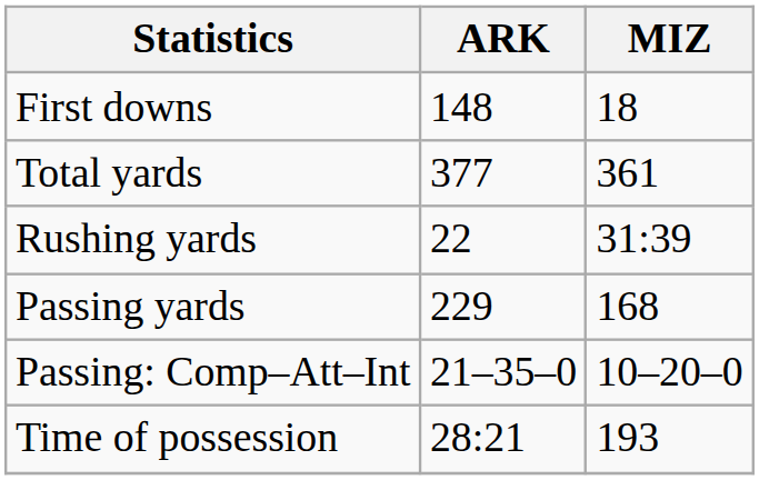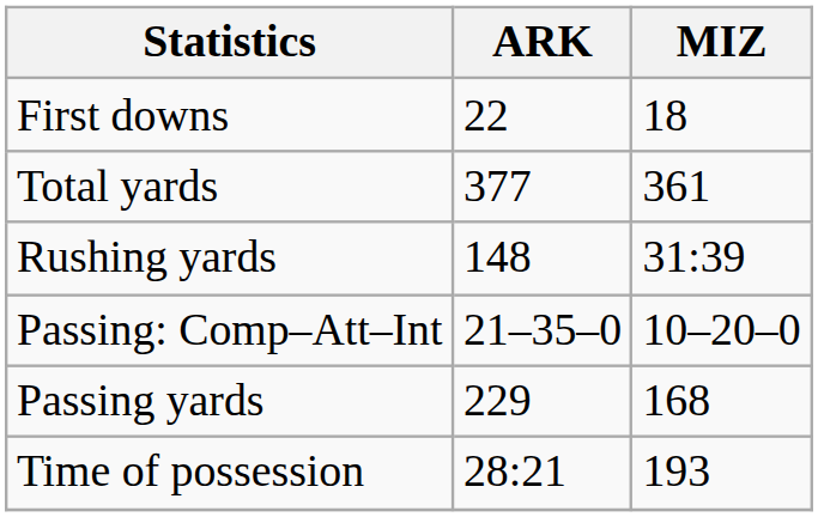First downs | ARK: 148 -> 22
Rushing yards | ARK: 22 -> 148
rows swapped: Passing yards <-> Passing: Comp–Att–Int
